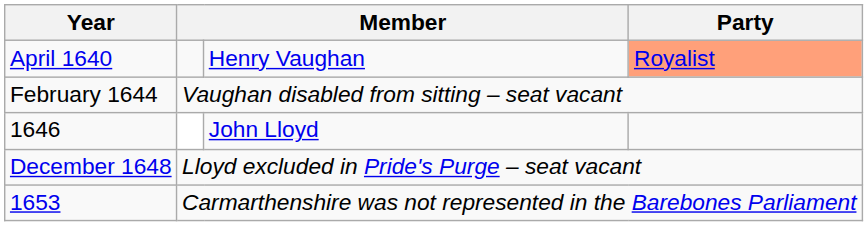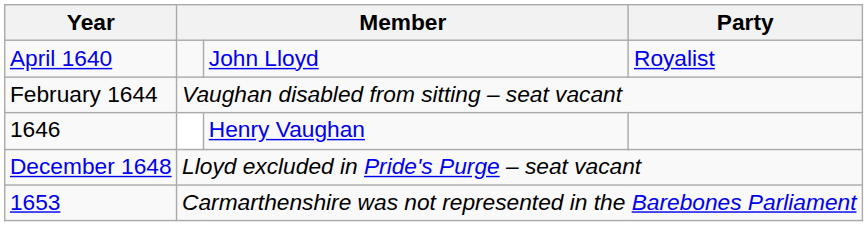April 1640 | column 3: Henry Vaughan -> John Lloyd
April 1640 | Party: lightsalmon background -> no background
1646 | column 3: John Lloyd -> Henry Vaughan
